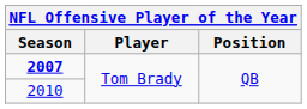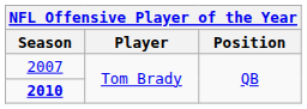2007 | Season: bold -> normal
2010 | Season: normal -> bold
